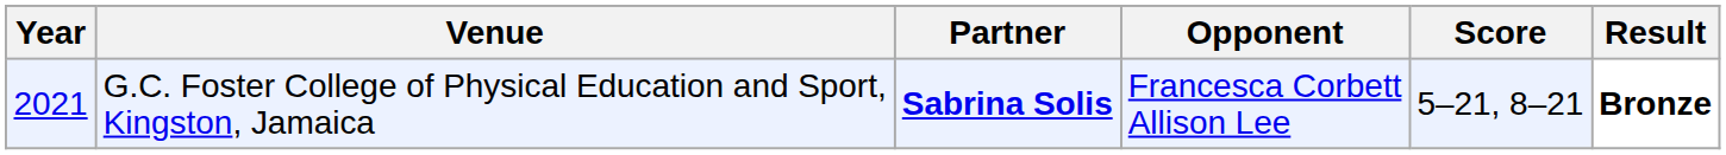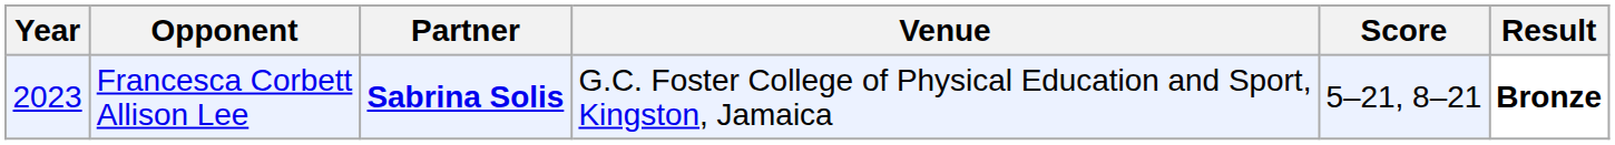columns swapped: Venue <-> Opponent
row 2 | Year: 2021 -> 2023
